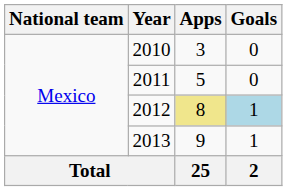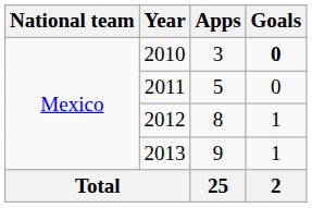2010 | Goals: normal -> bold
2012 | Apps: khaki background -> no background
2012 | Goals: lightblue background -> no background
